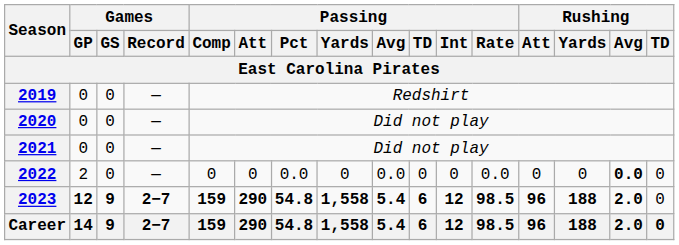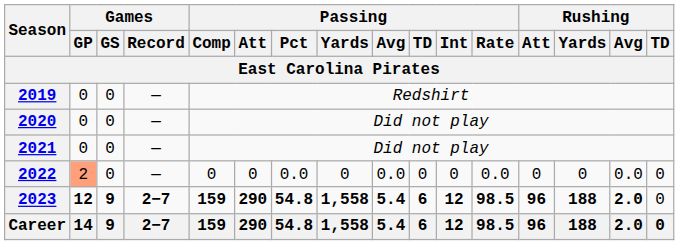2022 | Games / GP / East Carolina Pirates: no background -> lightsalmon background
2022 | Rushing / Avg / East Carolina Pirates: bold -> normal
